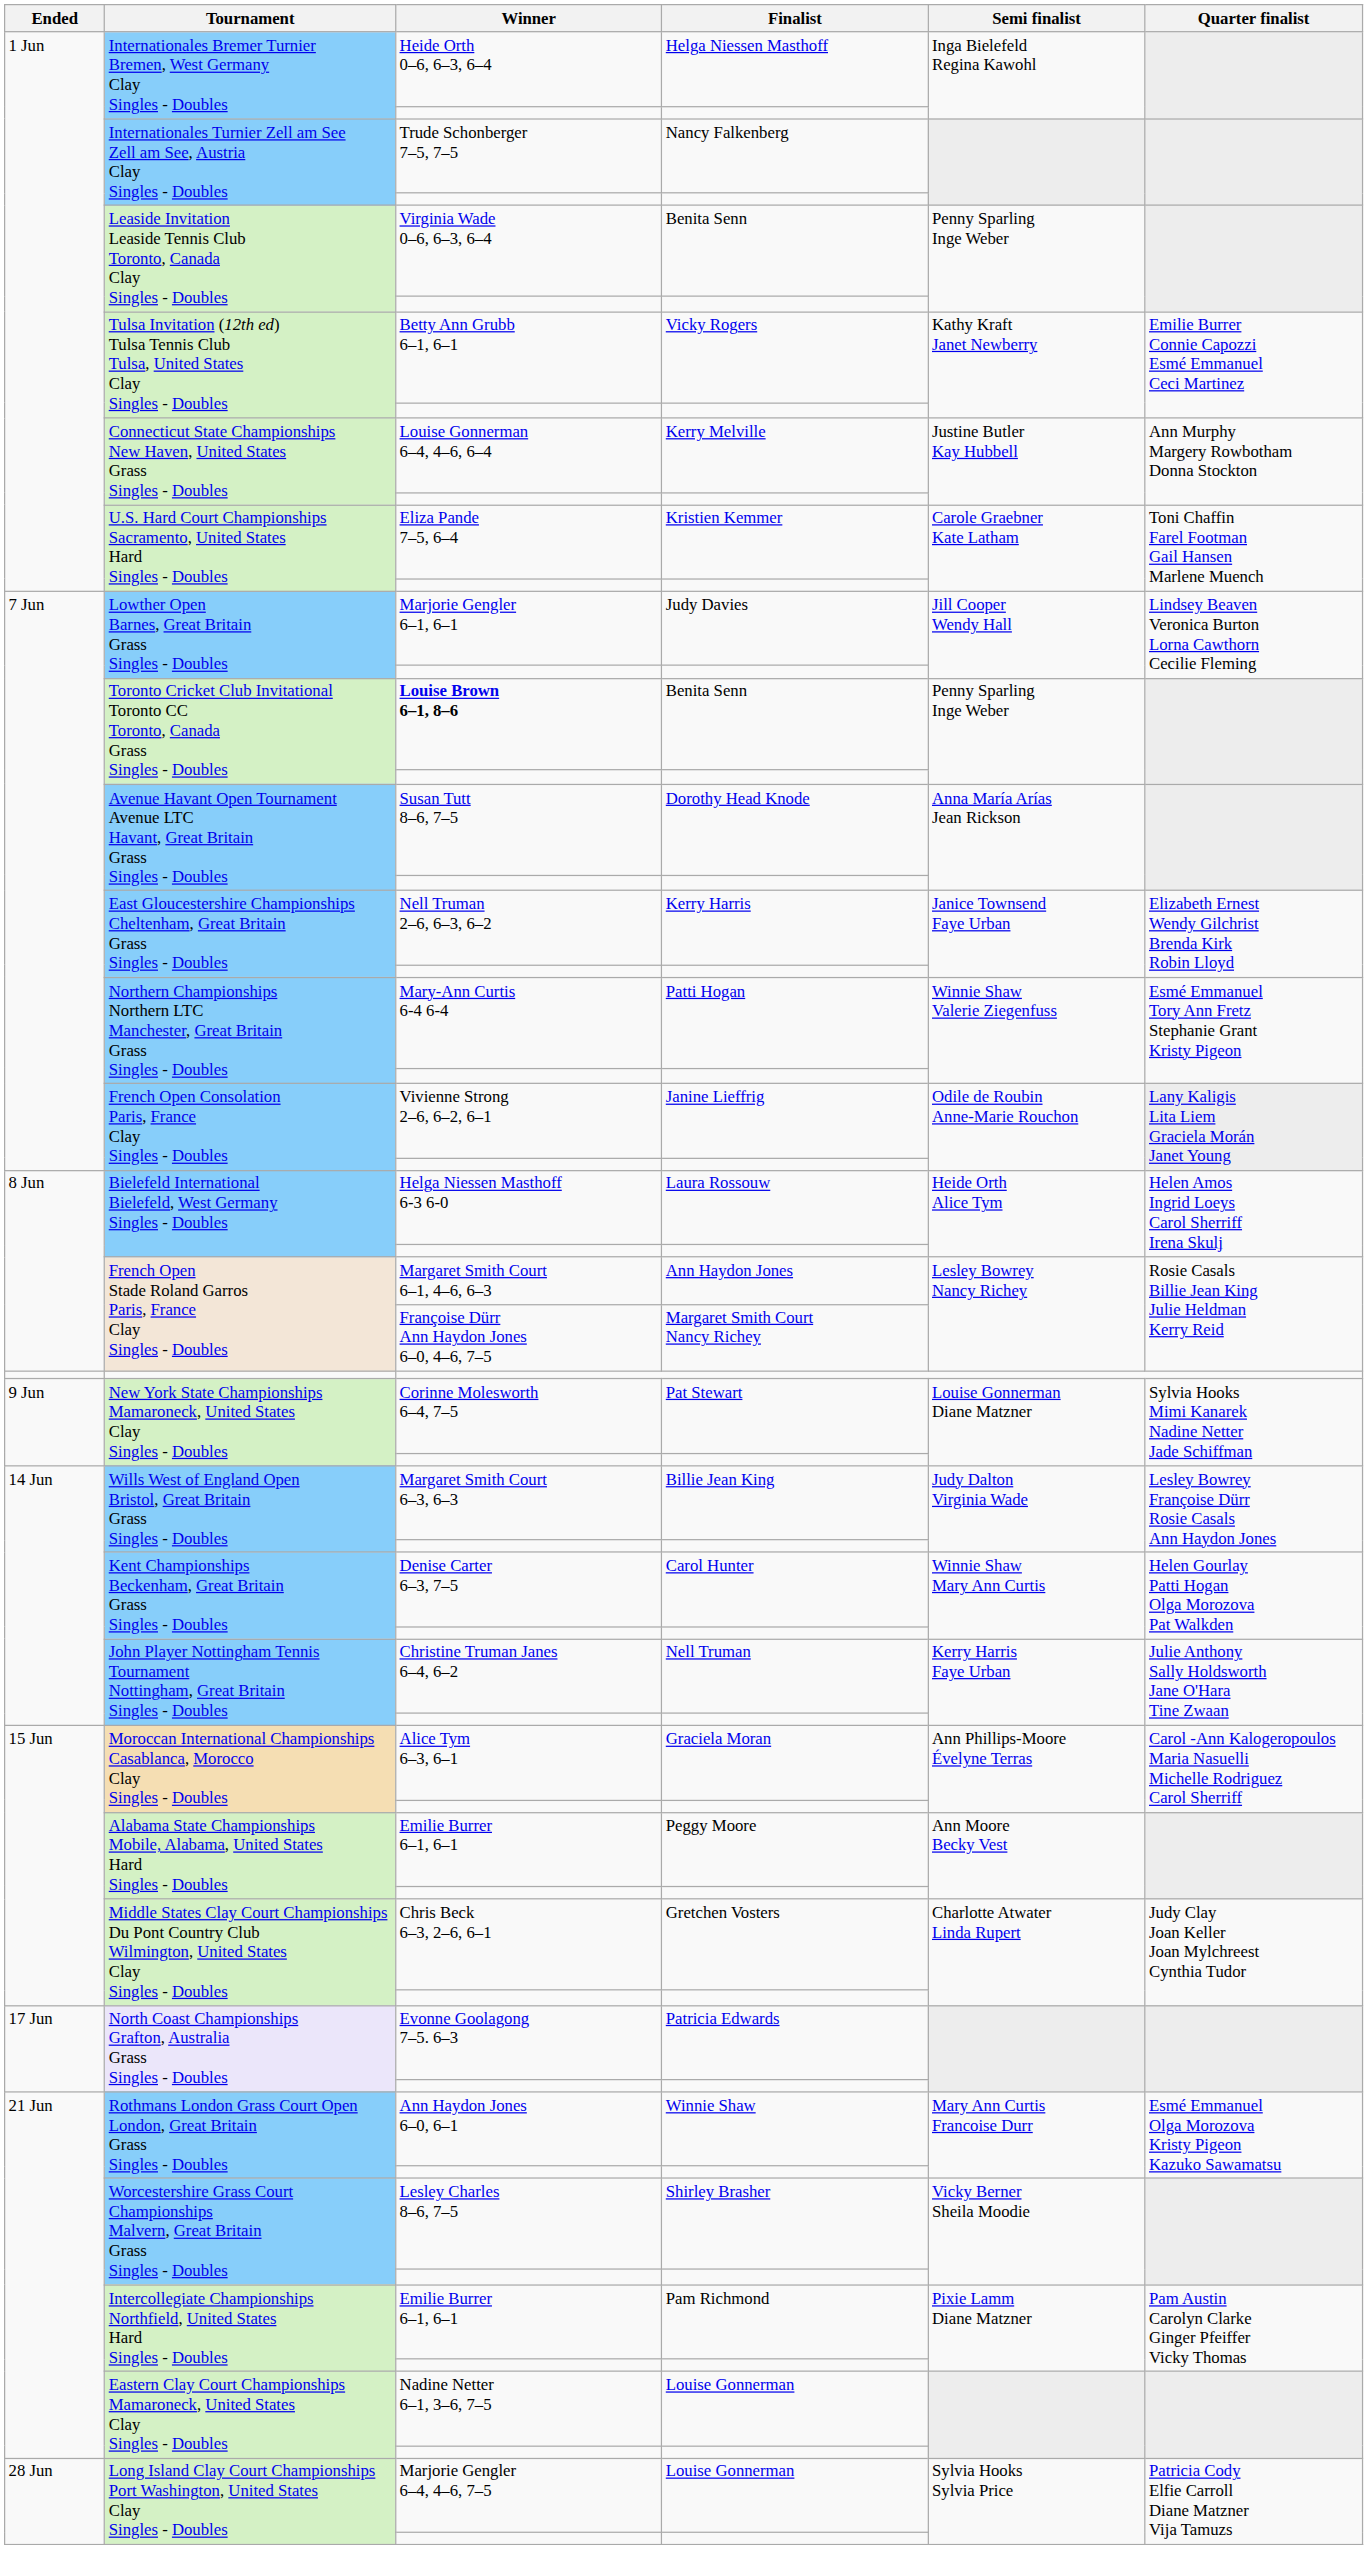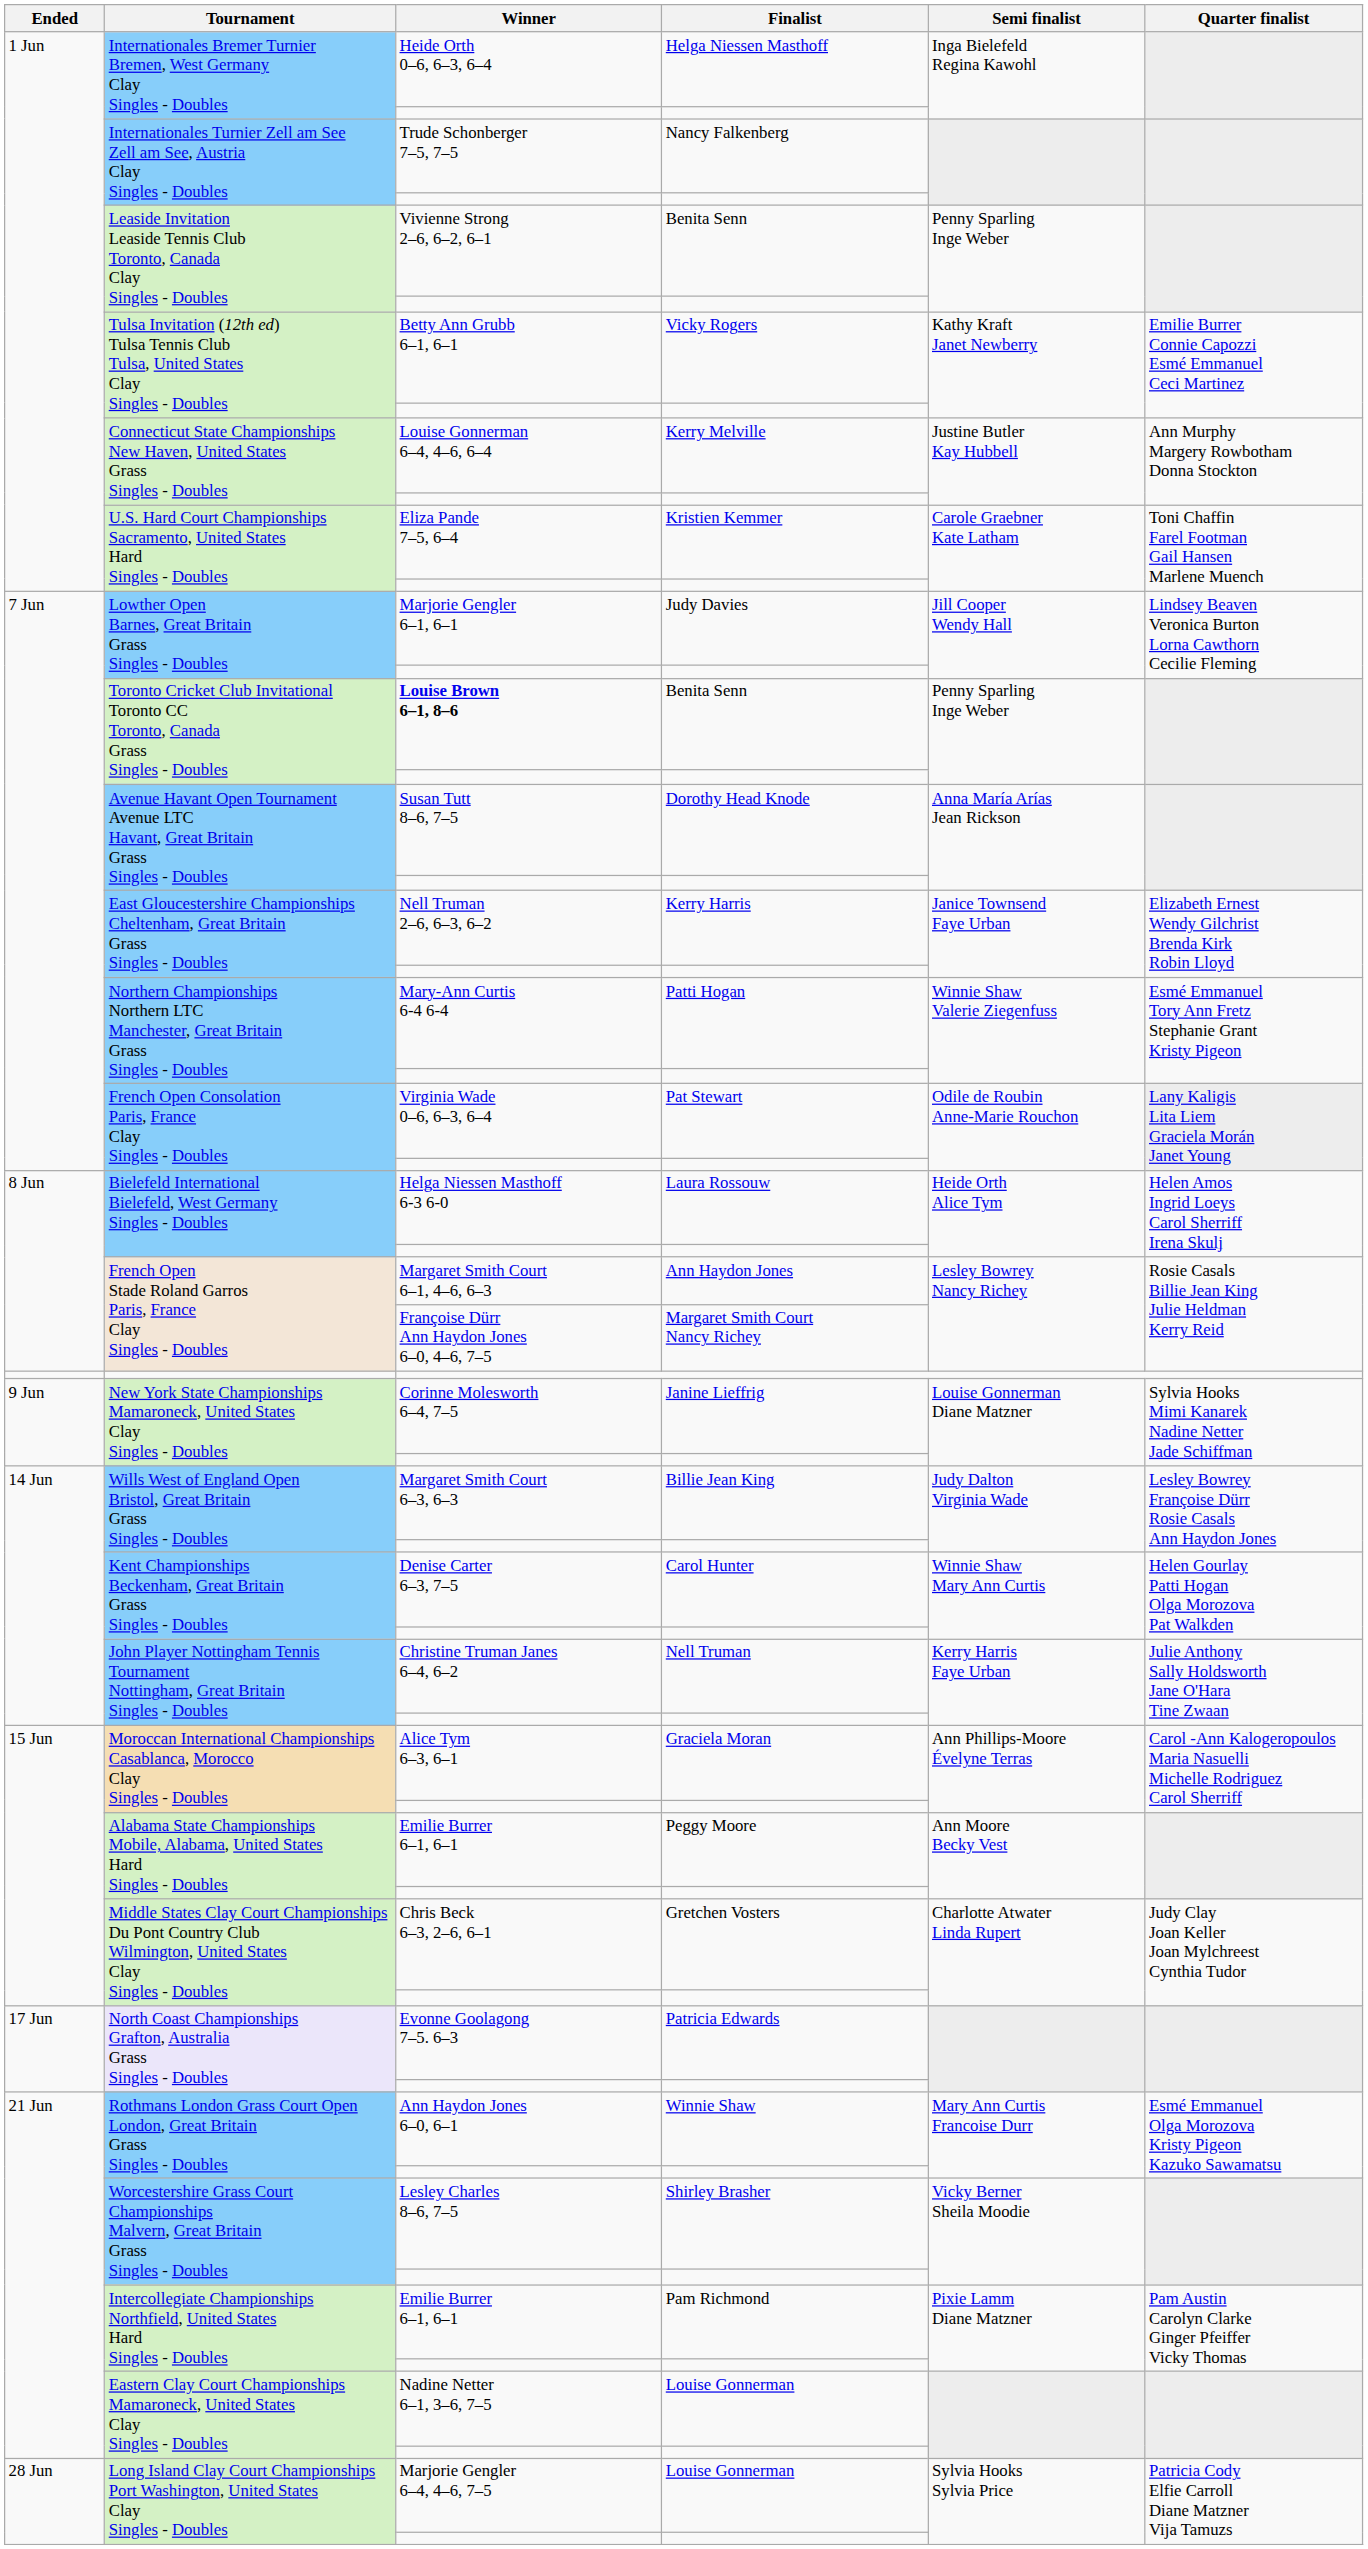row 6 | Winner: Virginia Wade 0–6, 6–3, 6–4 -> Vivienne Strong 2–6, 6–2, 6–1
row 24 | Winner: Vivienne Strong 2–6, 6–2, 6–1 -> Virginia Wade 0–6, 6–3, 6–4
row 24 | Finalist: Janine Lieffrig -> Pat Stewart
row 31 | Finalist: Pat Stewart -> Janine Lieffrig
